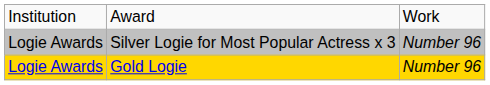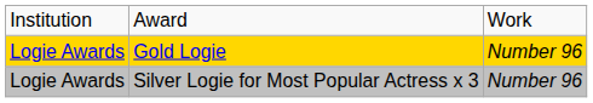rows swapped: Gold Logie <-> Silver Logie for Most Popular Actress x 3
